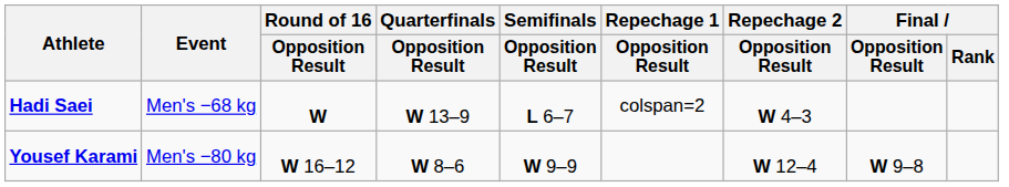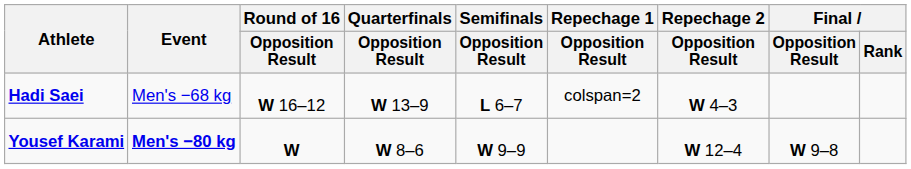Hadi Saei | Round of 16 / Opposition Result: W -> W 16–12
Yousef Karami | Event: normal -> bold
Yousef Karami | Round of 16 / Opposition Result: W 16–12 -> W
